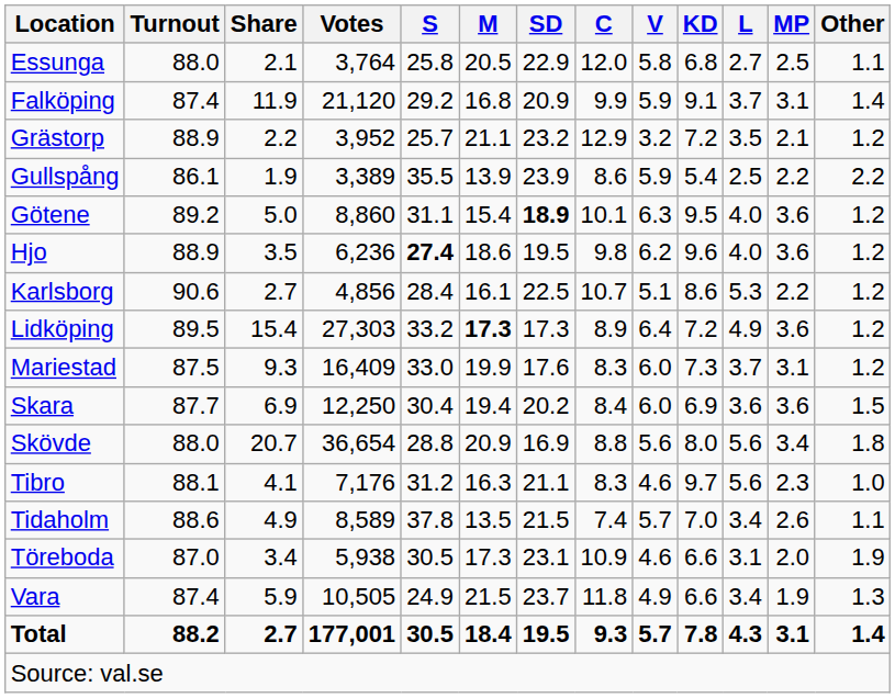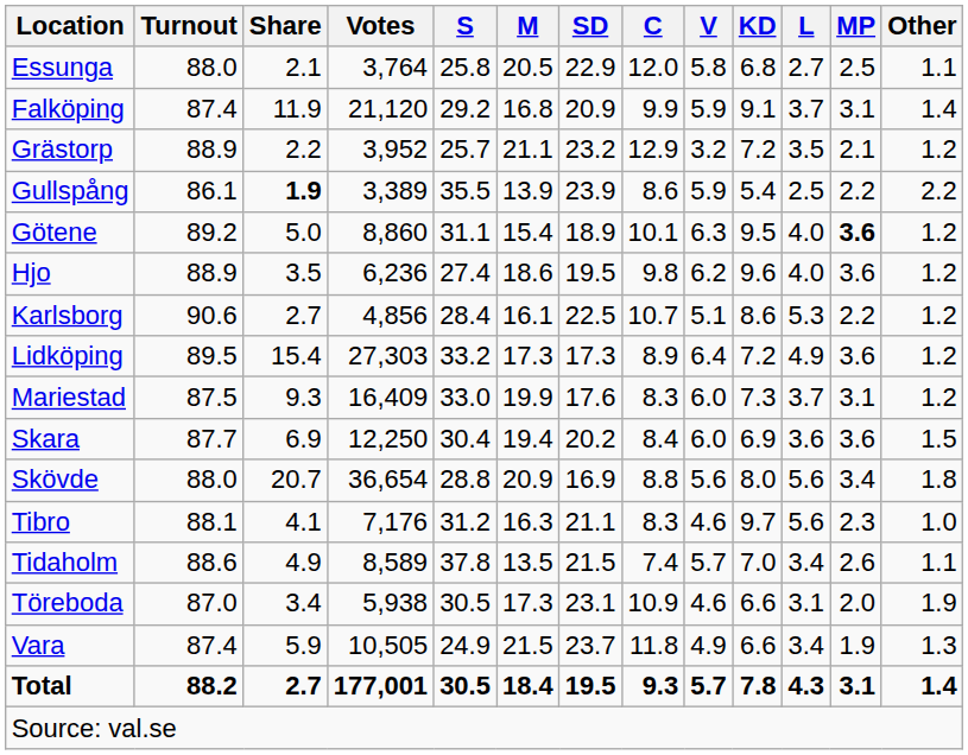Gullspång | Share: normal -> bold
Götene | SD: bold -> normal
Götene | MP: normal -> bold
Hjo | S: bold -> normal
Lidköping | M: bold -> normal
